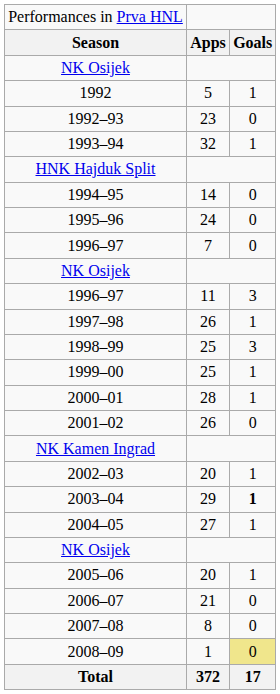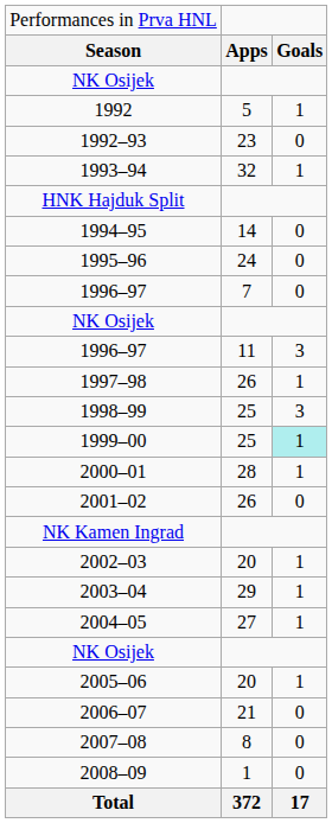1999–00 | column 3: no background -> paleturquoise background
2003–04 | column 3: bold -> normal
2008–09 | column 3: khaki background -> no background
